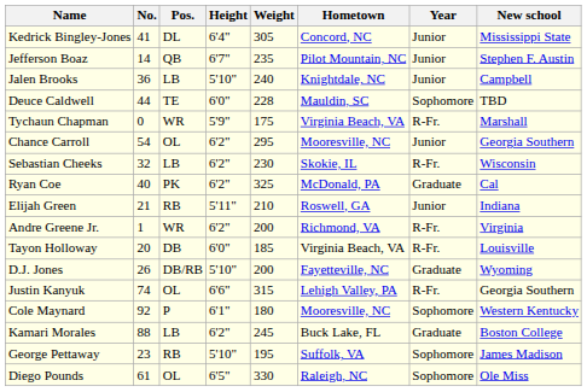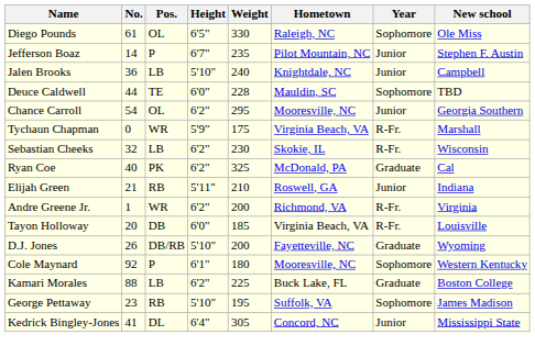rows swapped: Kedrick Bingley-Jones <-> Diego Pounds
Jefferson Boaz | Pos.: QB -> P
rows swapped: Chance Carroll <-> Tychaun Chapman
- row: Justin Kanyuk | 74 | OL | 6'6" | 315 | Lehigh Valley, PA | R-Fr. | Georgia Southern
Kamari Morales | Weight: 245 -> 225
